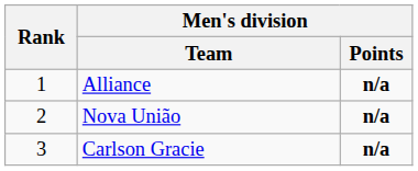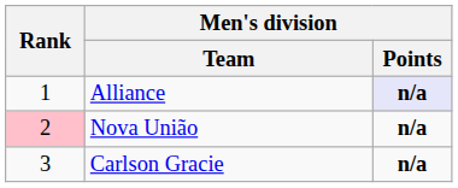Alliance | Men's division / Points: no background -> lavender background
Nova União | Rank: no background -> pink background
